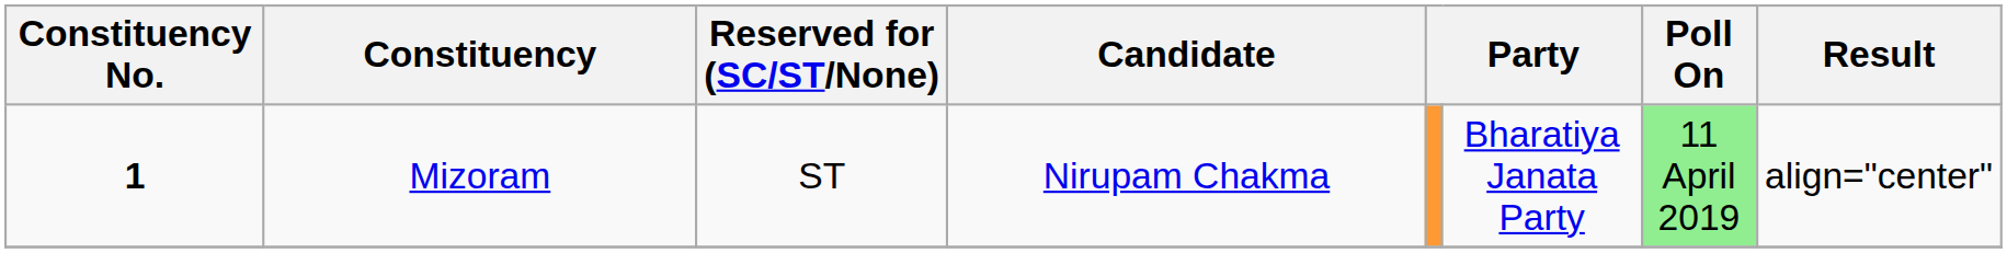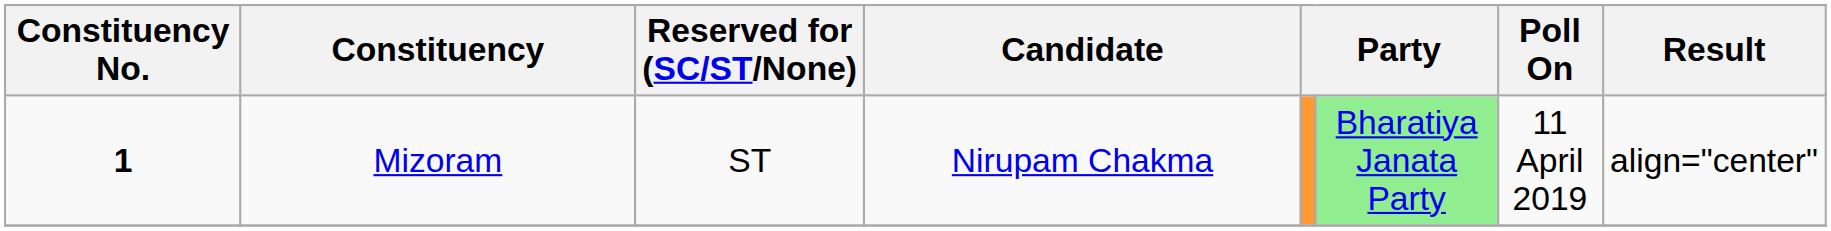Mizoram | column 6: no background -> lightgreen background
Mizoram | Poll On: lightgreen background -> no background
